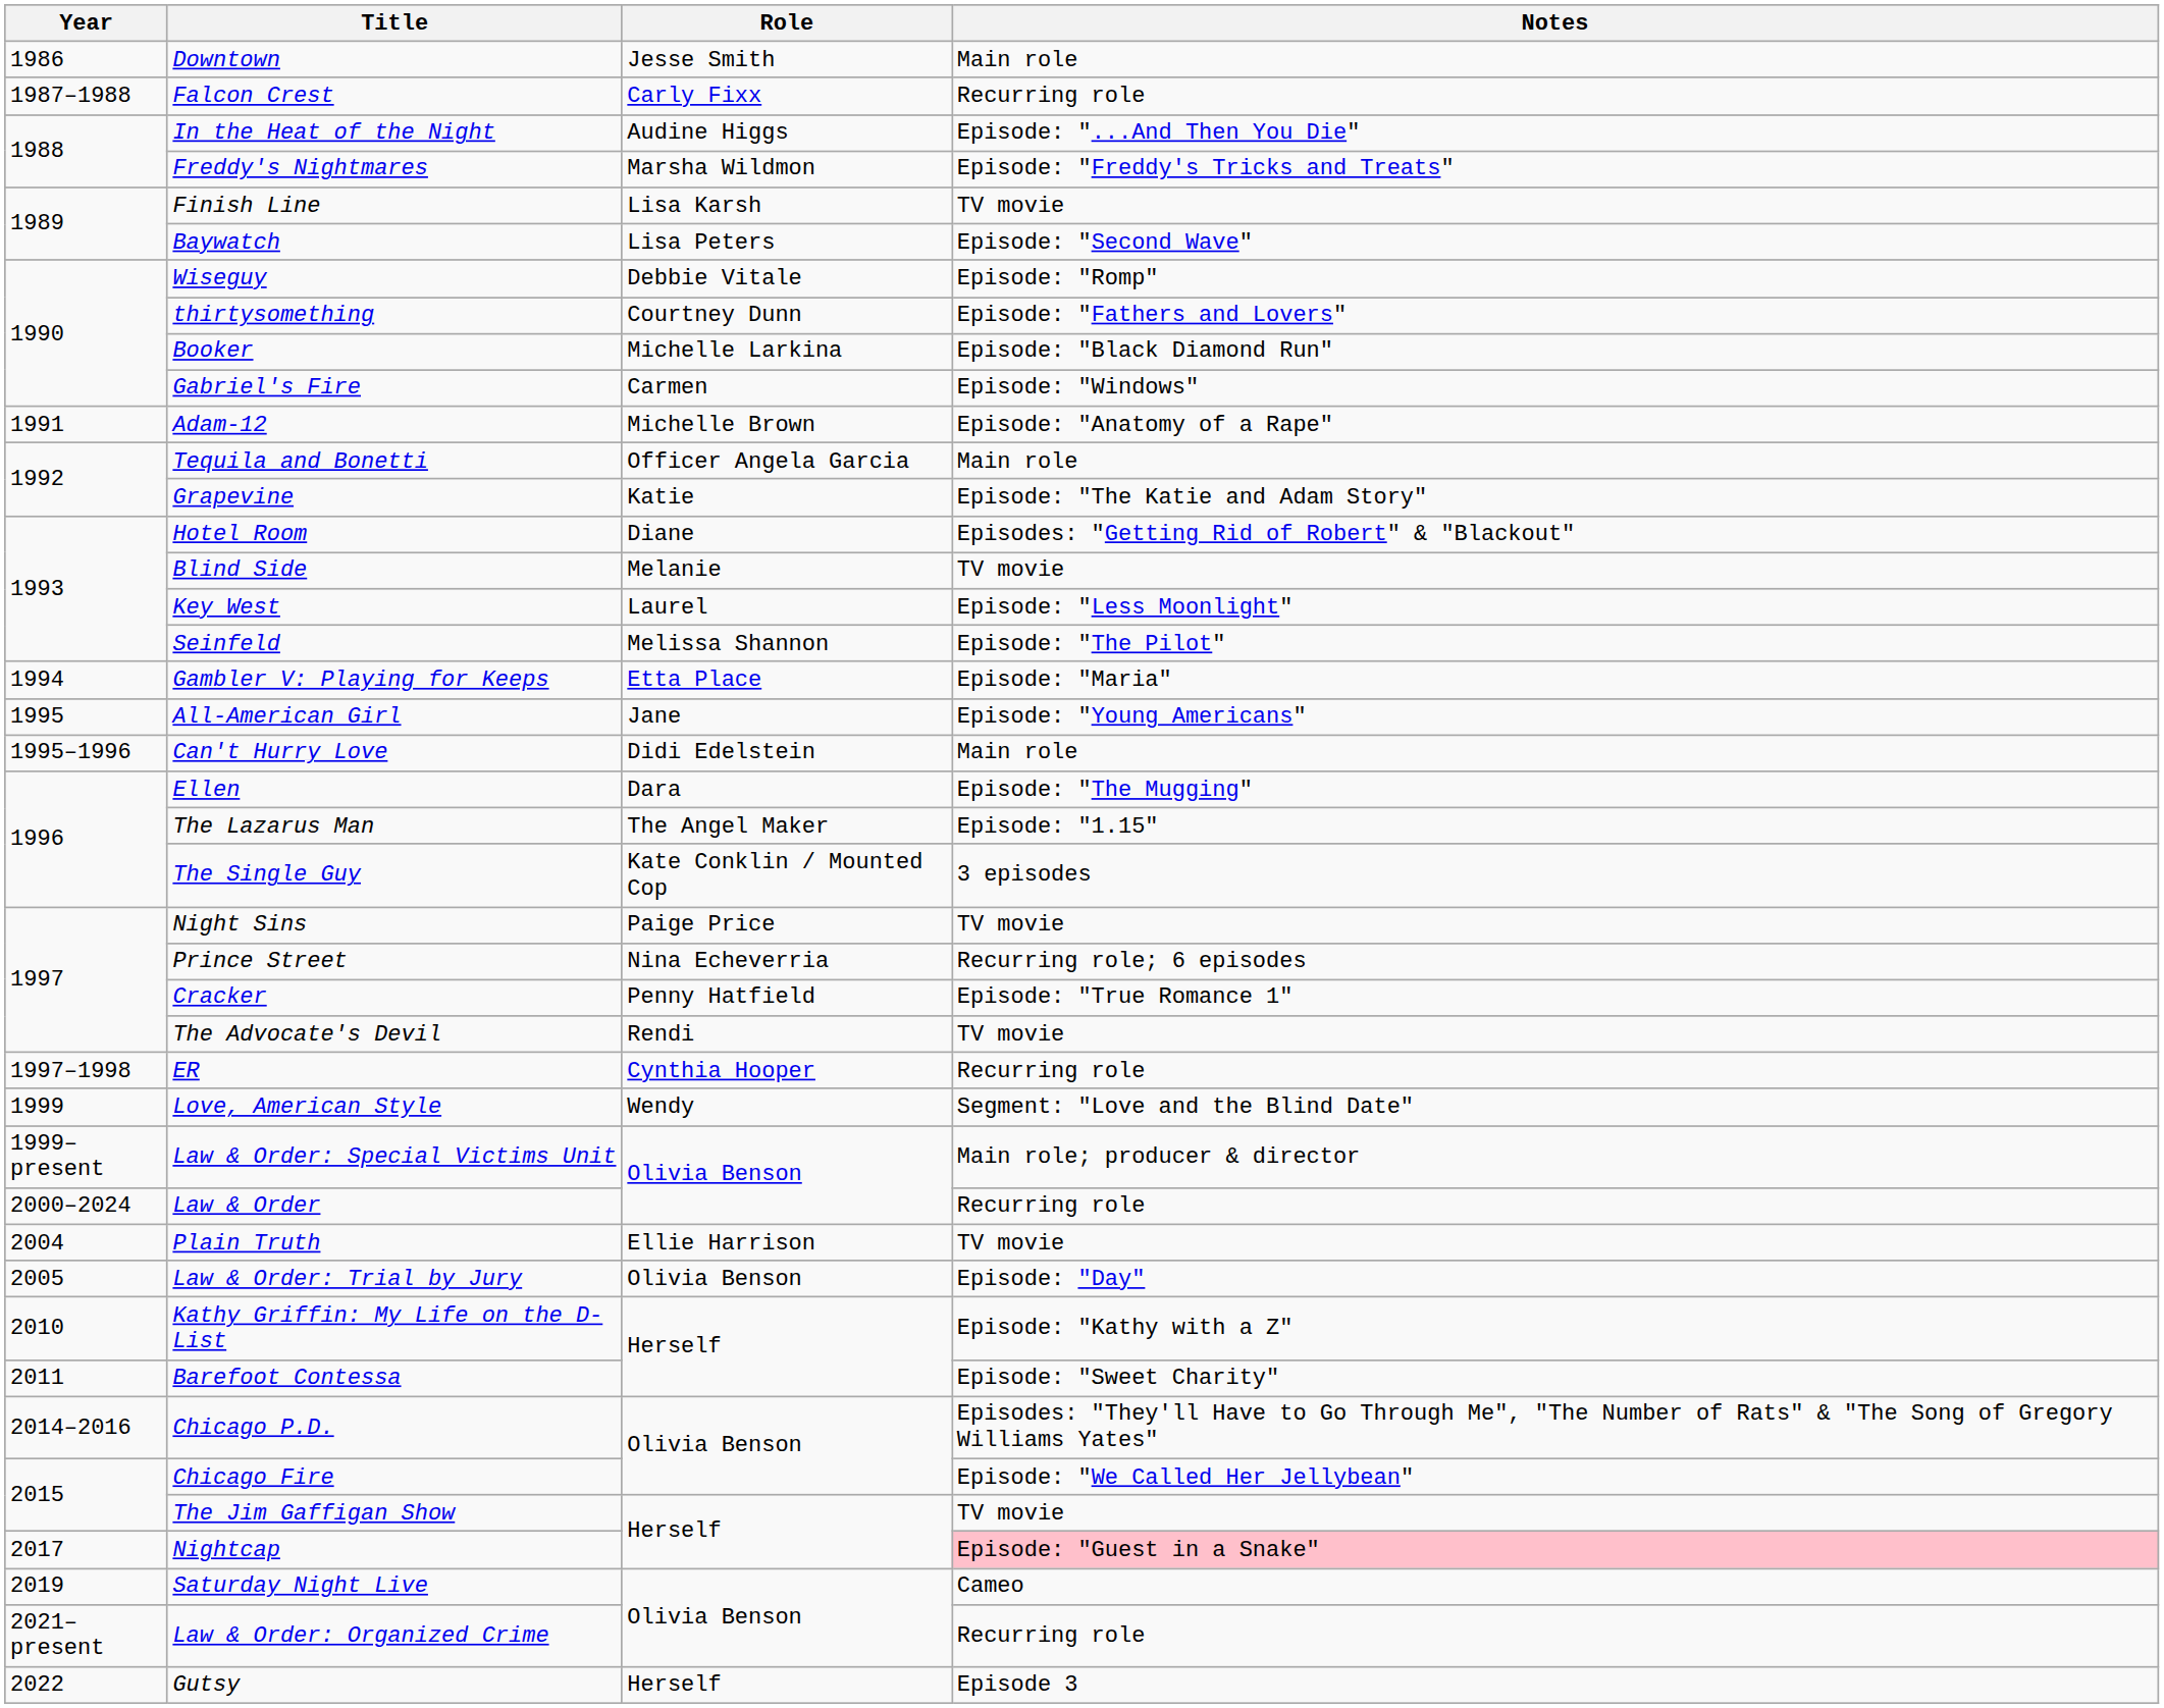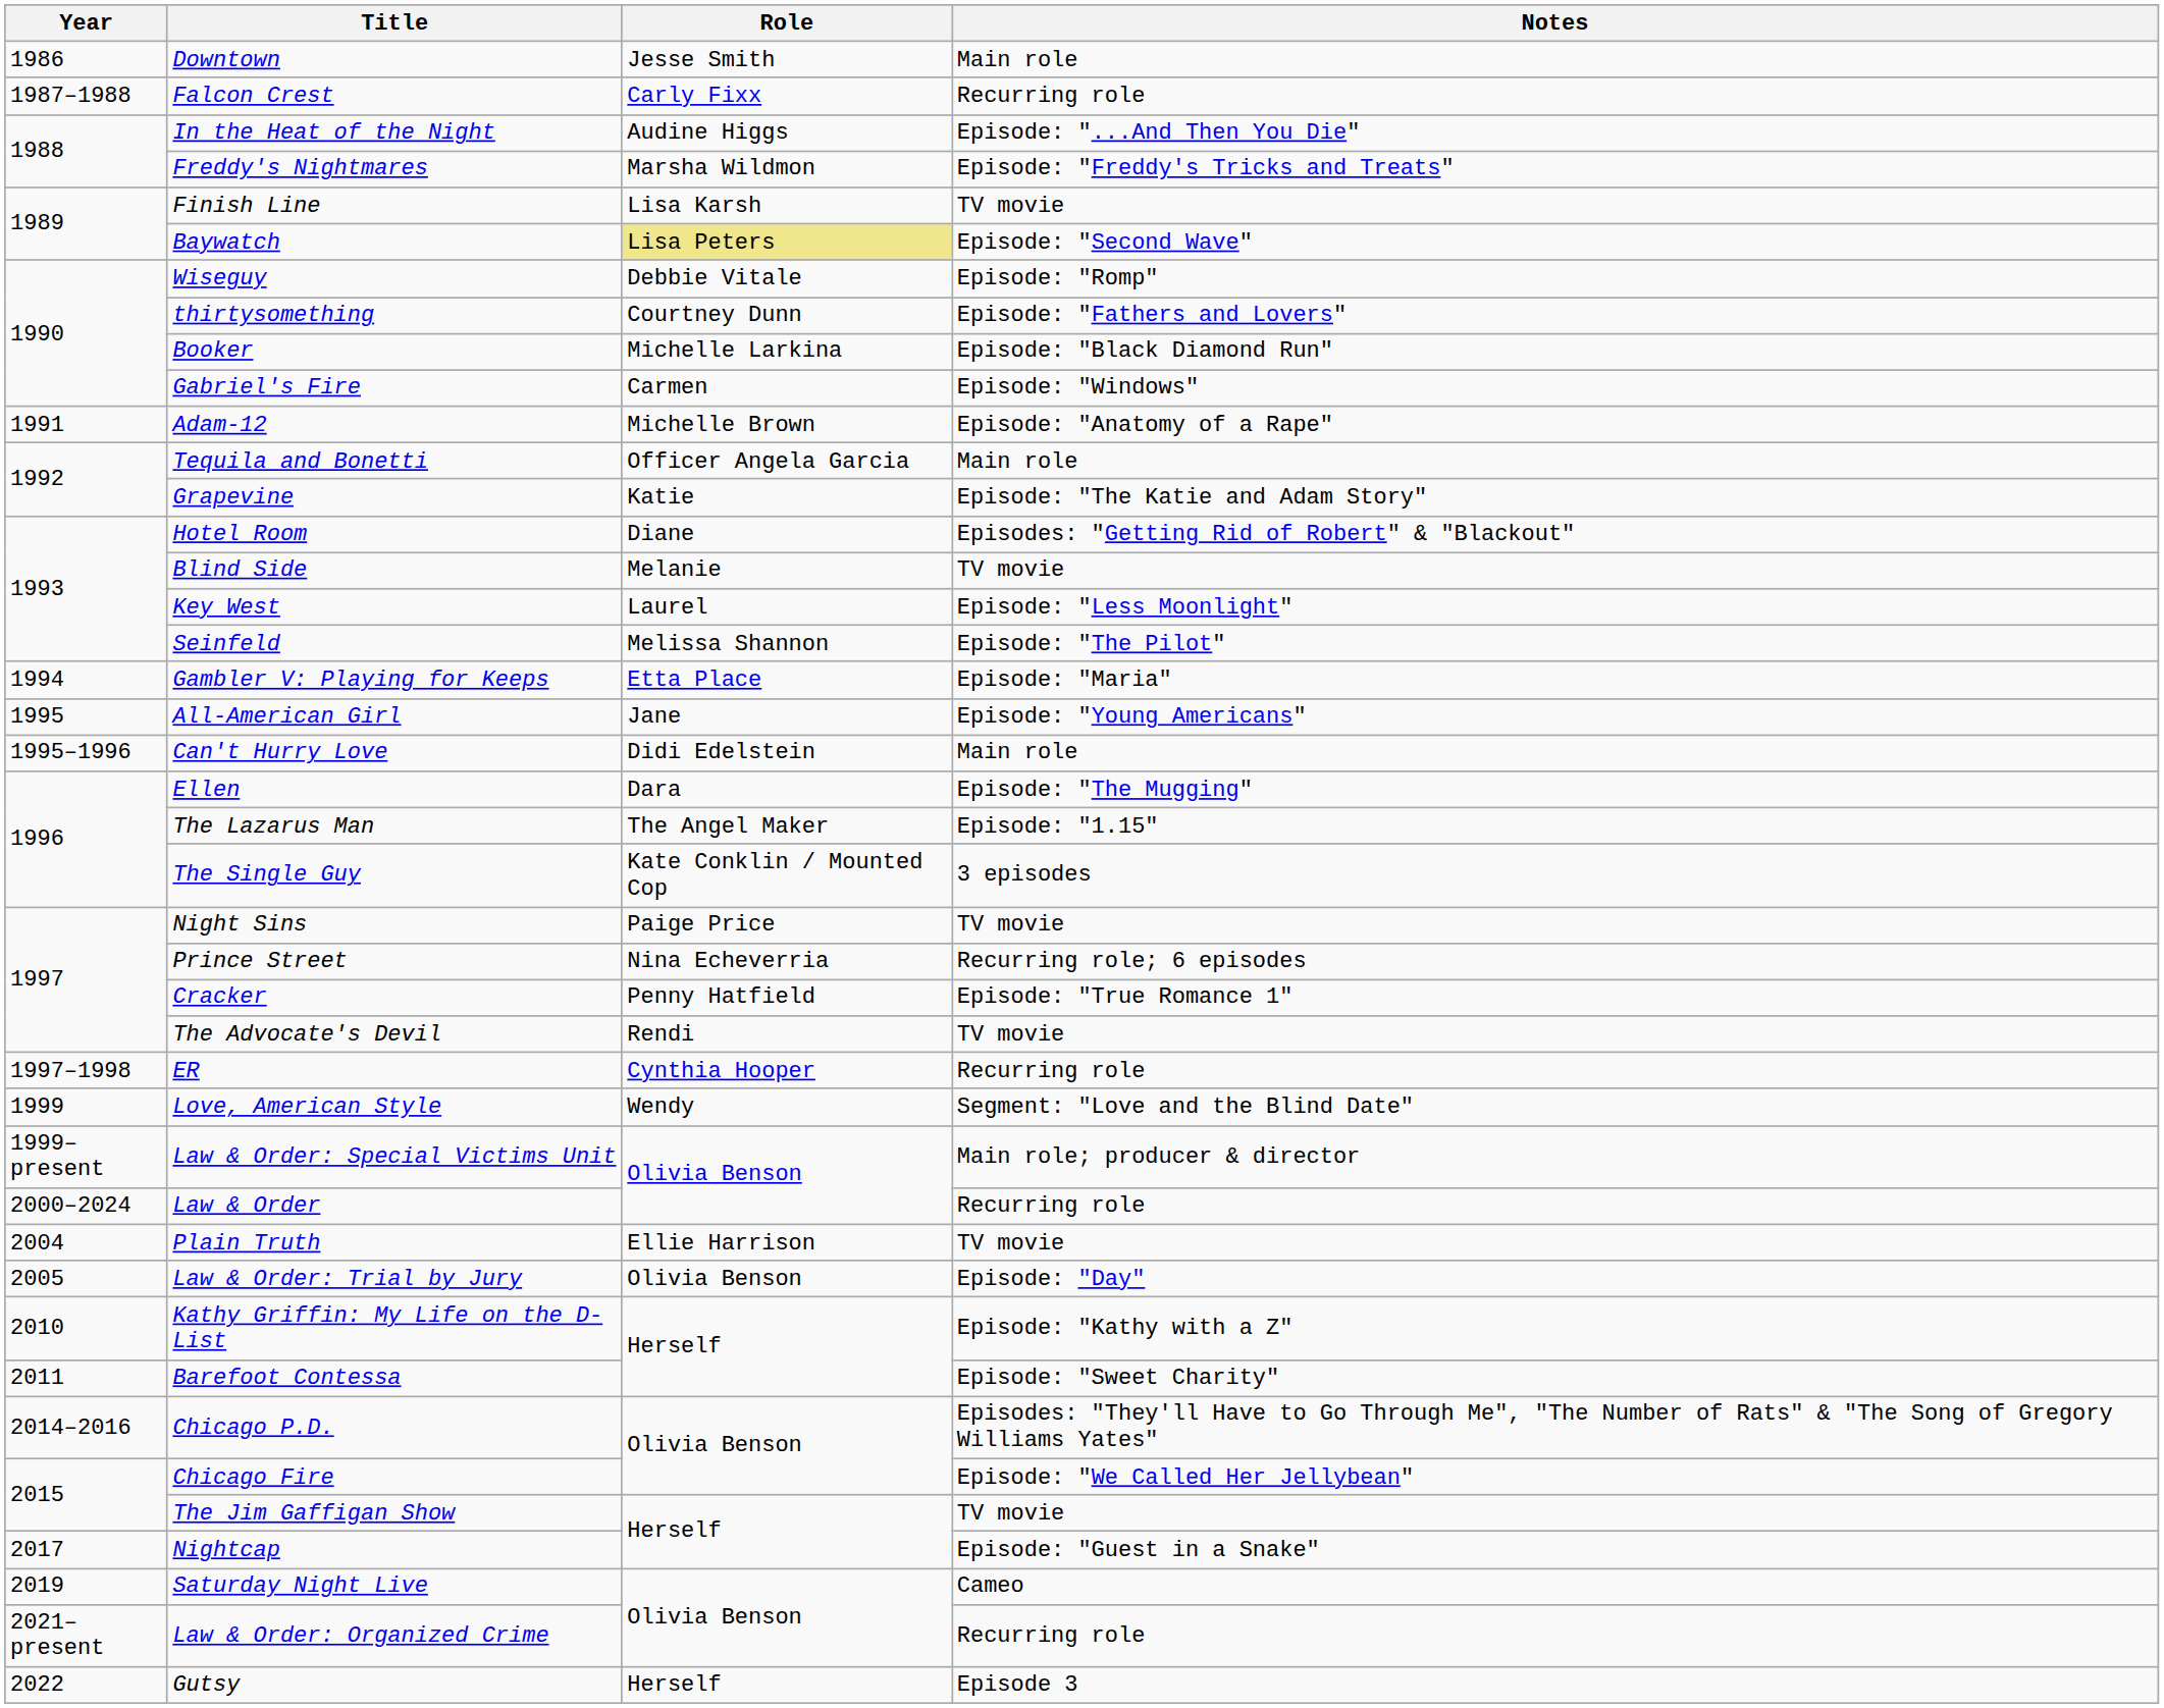Baywatch | Role: no background -> khaki background
Nightcap | Notes: pink background -> no background
